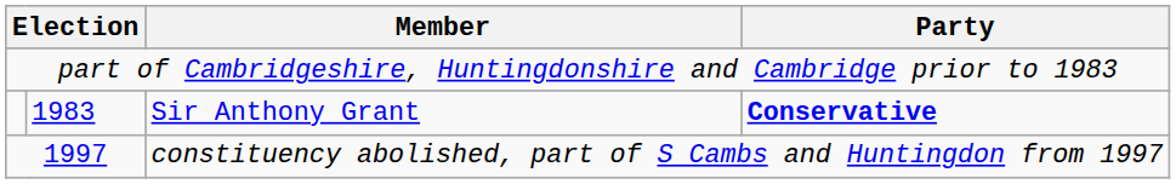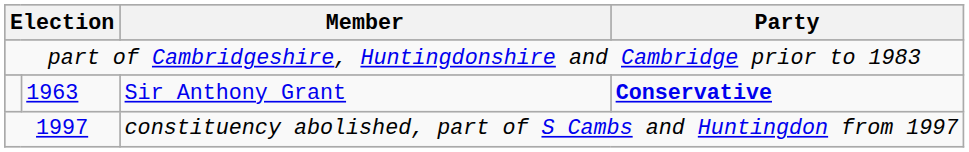Sir Anthony Grant | column 2: 1983 -> 1963
